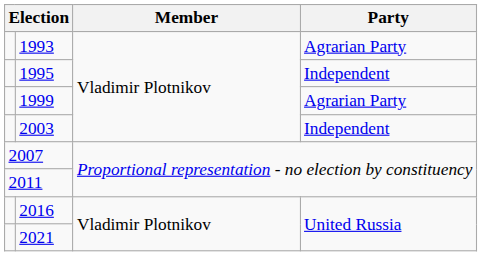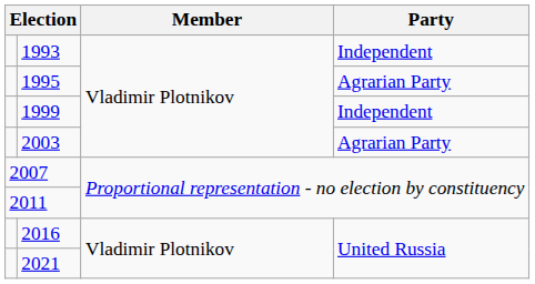1993 | Party: Agrarian Party -> Independent
1995 | Party: Independent -> Agrarian Party
1999 | Party: Agrarian Party -> Independent
2003 | Party: Independent -> Agrarian Party
